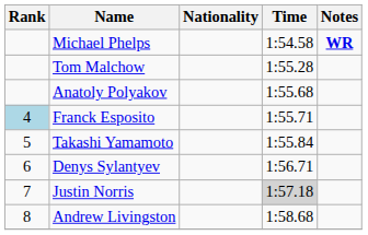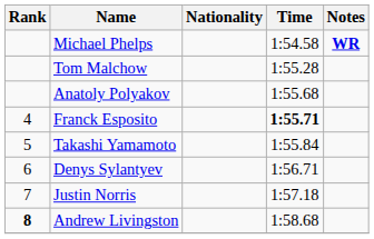Franck Esposito | Rank: lightblue background -> no background
Franck Esposito | Time: normal -> bold
Justin Norris | Time: lightgrey background -> no background
Andrew Livingston | Rank: normal -> bold
